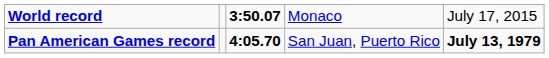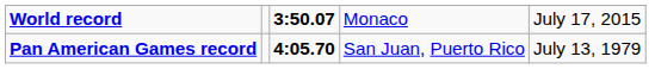Pan American Games record | column 5: bold -> normal
